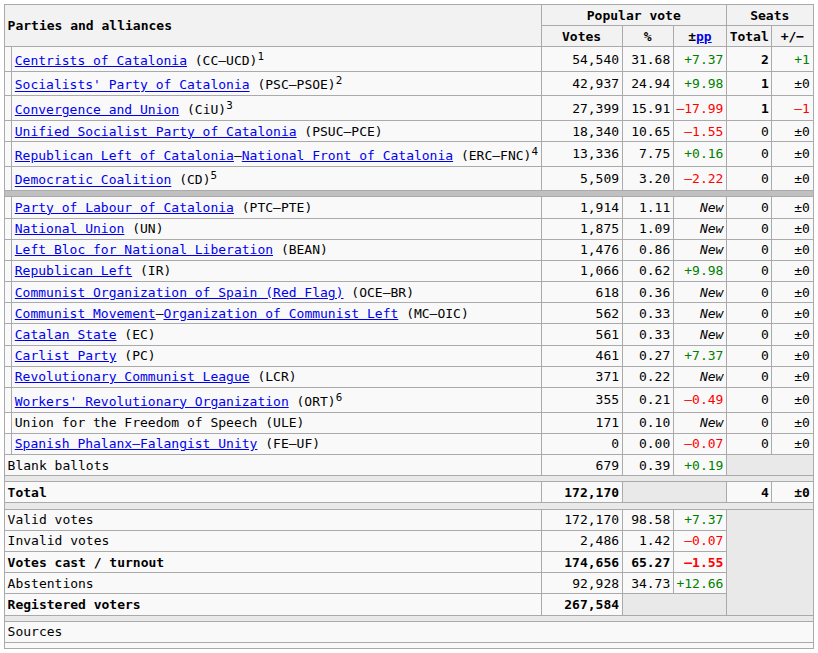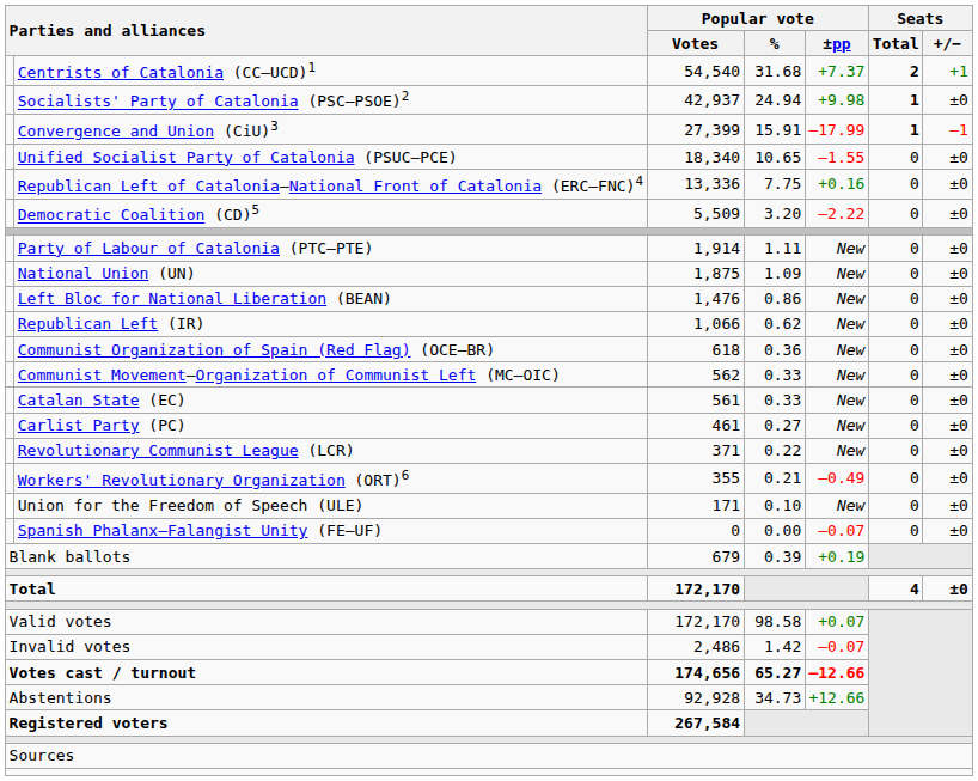Republican Left (IR) | Popular vote / ±pp: +9.98 -> New
Carlist Party (PC) | Popular vote / ±pp: +7.37 -> New
Valid votes | Popular vote / ±pp: +7.37 -> +0.07
Votes cast / turnout | Popular vote / ±pp: –1.55 -> –12.66
